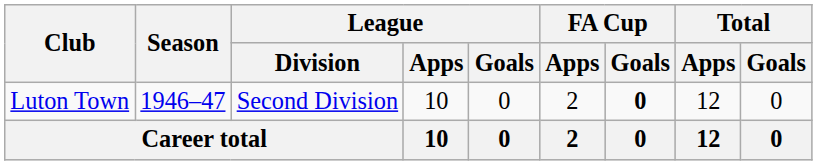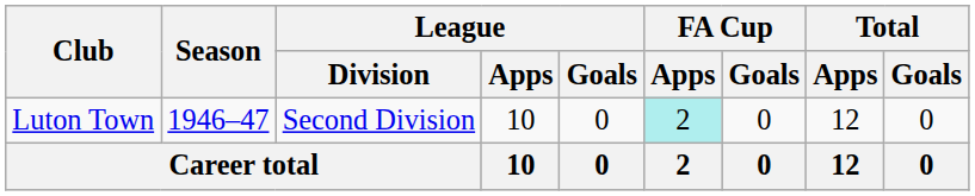Luton Town | FA Cup / Apps: no background -> paleturquoise background
Luton Town | FA Cup / Goals: bold -> normal
